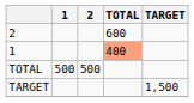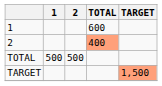row 2 | column 1: 2 -> 1
row 3 | column 1: 1 -> 2
row 5 | TARGET: no background -> lightsalmon background
